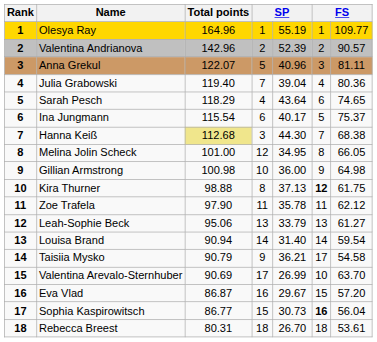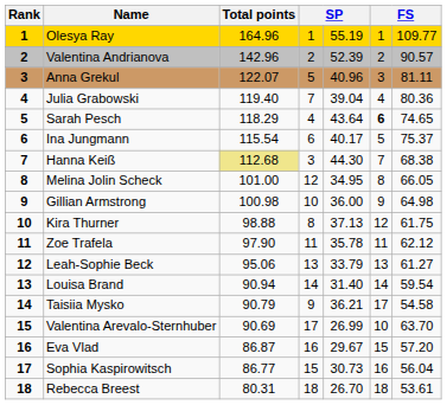Sarah Pesch | column 6: normal -> bold
Kira Thurner | column 6: bold -> normal
Sophia Kaspirowitsch | column 6: bold -> normal
